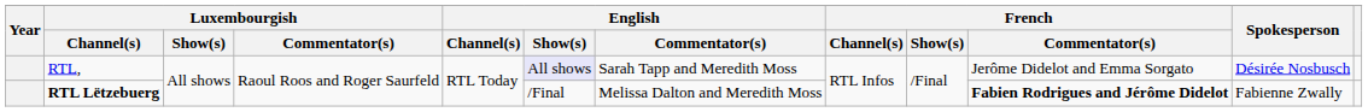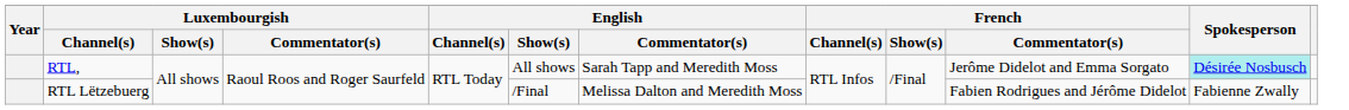row 3 | English / Show(s): lavender background -> no background
row 3 | Spokesperson: no background -> paleturquoise background
row 4 | Luxembourgish / Channel(s): bold -> normal
row 4 | French / Commentator(s): bold -> normal
